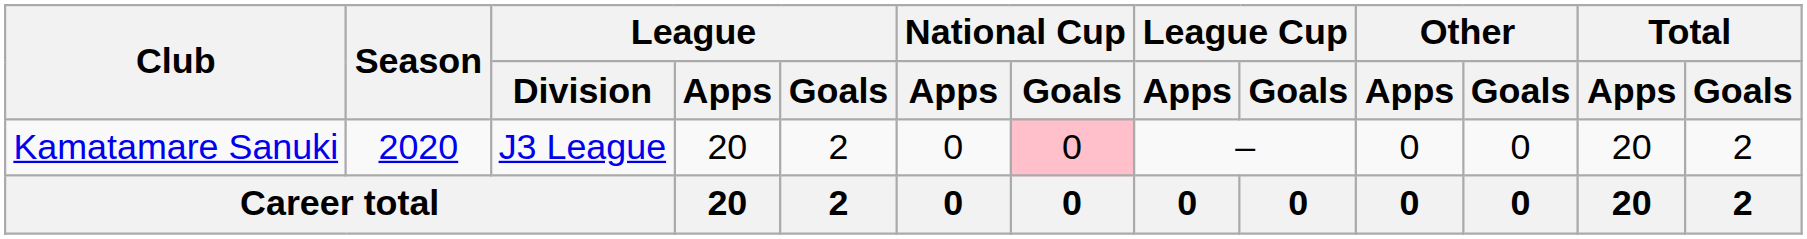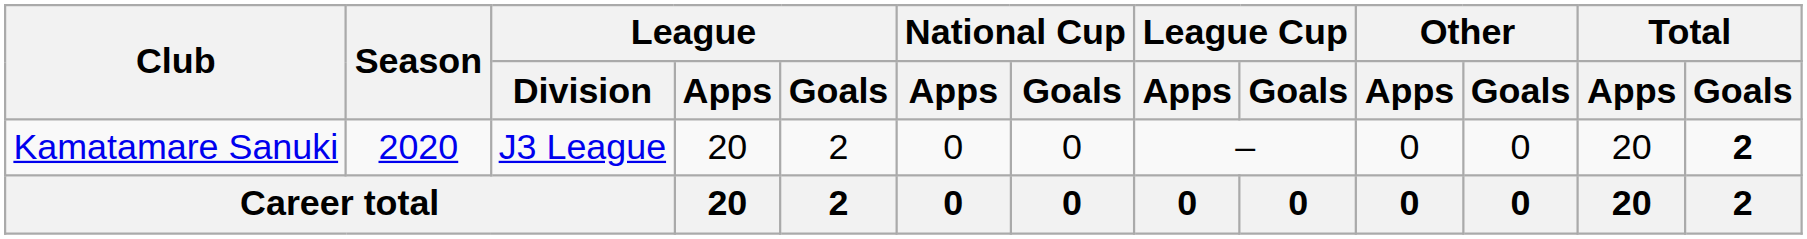Kamatamare Sanuki | National Cup / Goals: pink background -> no background
Kamatamare Sanuki | Total / Goals: normal -> bold
